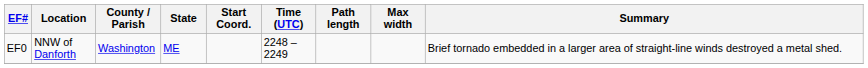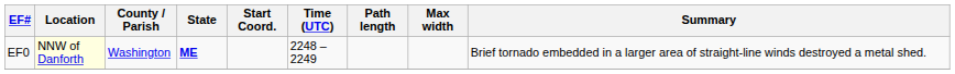EF0 | Location: no background -> lightyellow background
EF0 | State: normal -> bold
